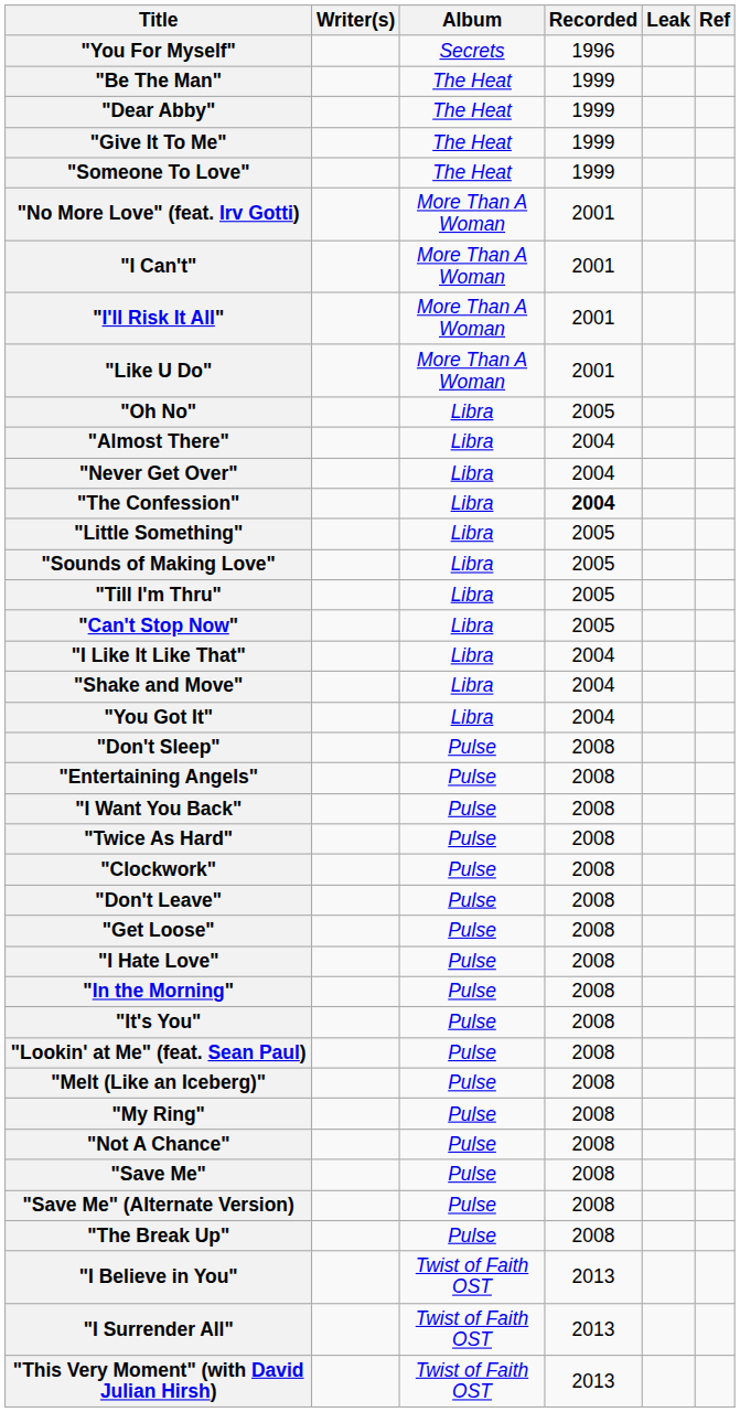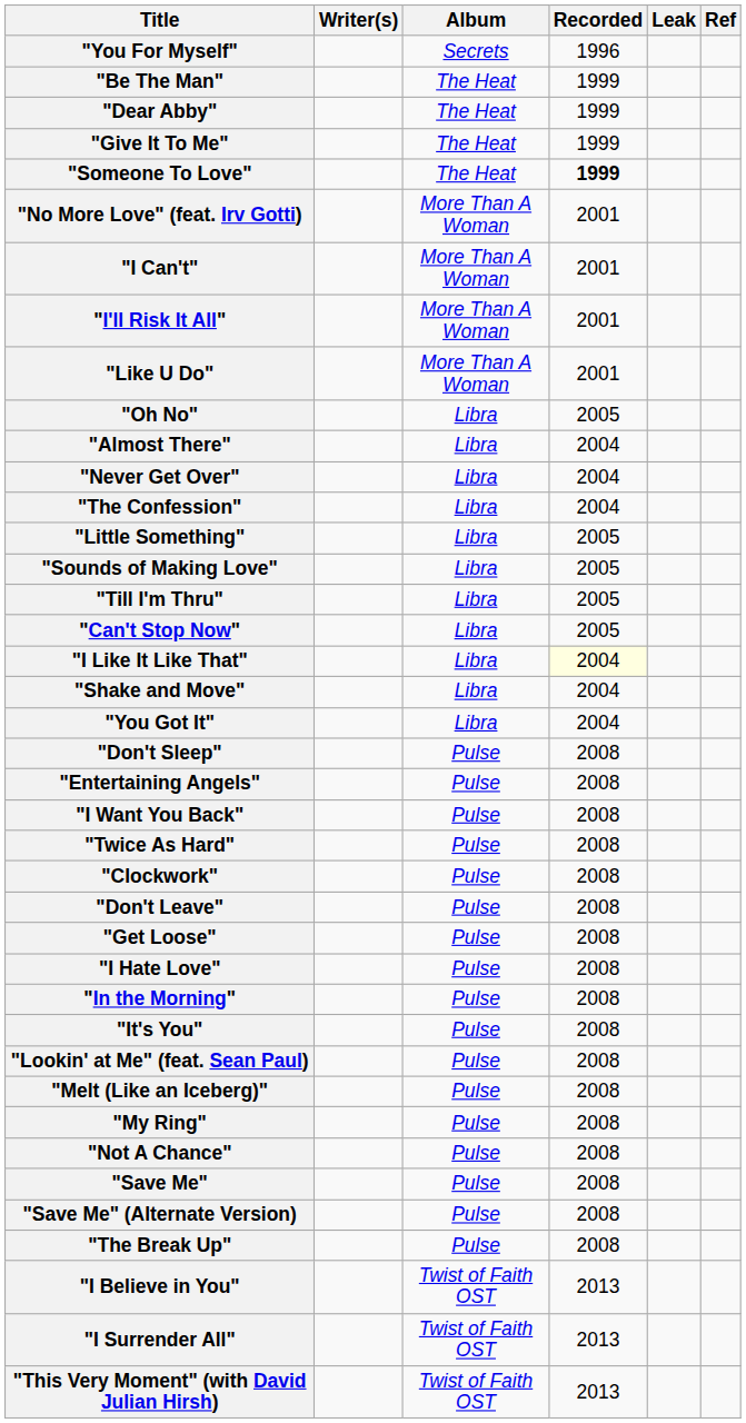"Someone To Love" | Recorded: normal -> bold
"The Confession" | Recorded: bold -> normal
"I Like It Like That" | Recorded: no background -> lightyellow background
